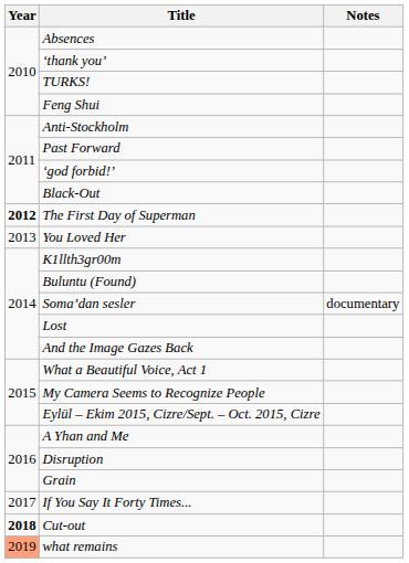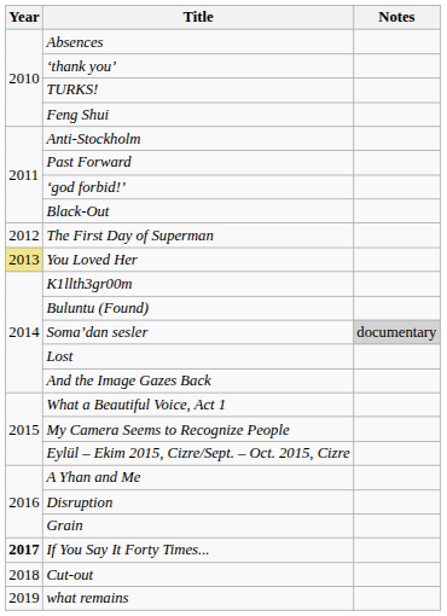The First Day of Superman | Year: bold -> normal
You Loved Her | Year: no background -> khaki background
Soma’dan sesler | Notes: no background -> lightgrey background
If You Say It Forty Times... | Year: normal -> bold
Cut-out | Year: bold -> normal
what remains | Year: lightsalmon background -> no background
